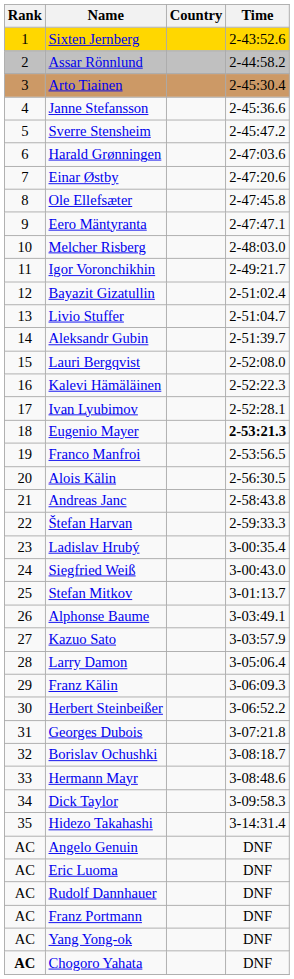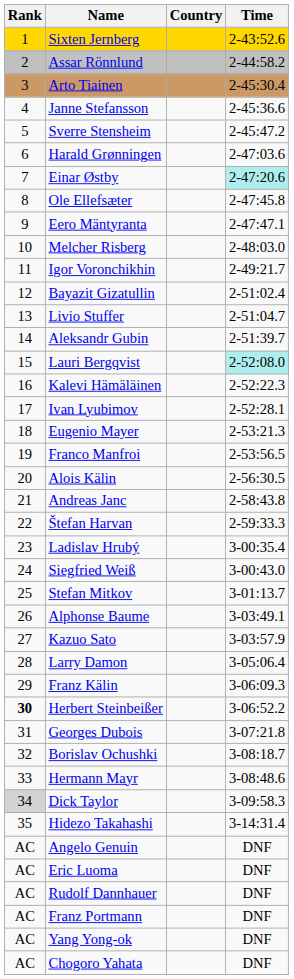Einar Østby | Time: no background -> paleturquoise background
Lauri Bergqvist | Time: no background -> paleturquoise background
Eugenio Mayer | Time: bold -> normal
Herbert Steinbeißer | Rank: normal -> bold
Dick Taylor | Rank: no background -> lightgrey background
Chogoro Yahata | Rank: bold -> normal
